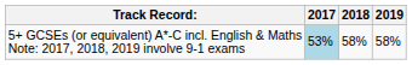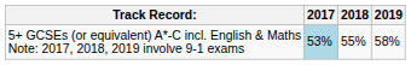row 2 | 2018: 58% -> 55%
